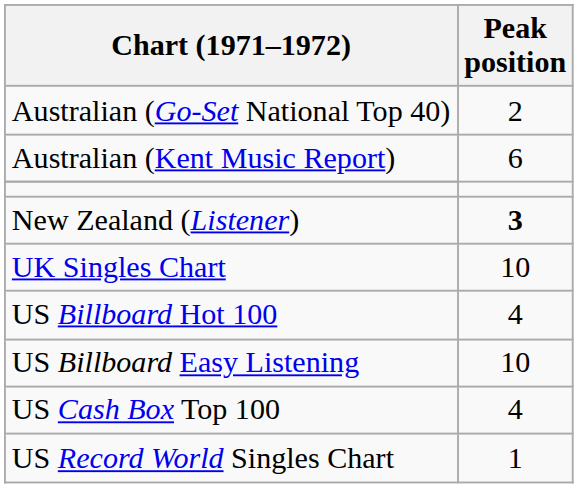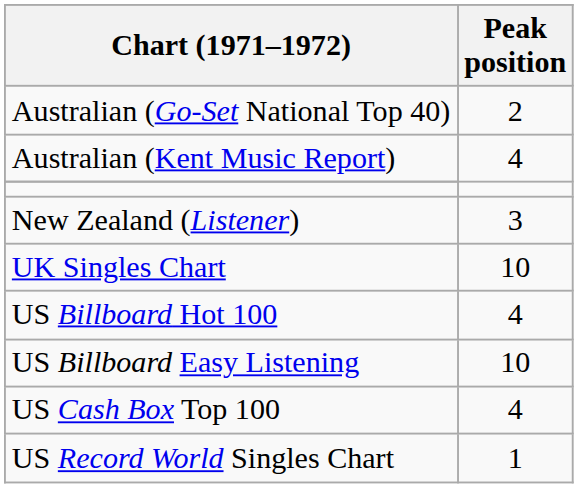row 3 | Peak position: 6 -> 4
row 5 | Peak position: bold -> normal
